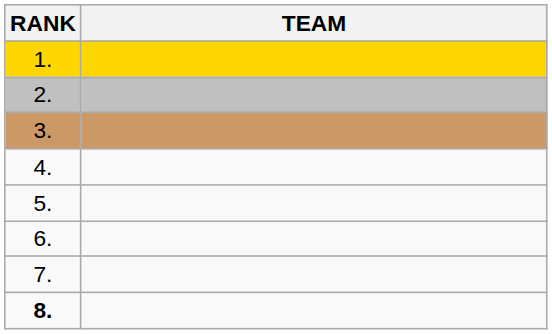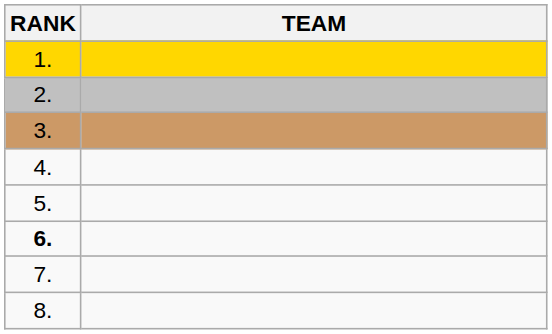6. | RANK: normal -> bold
8. | RANK: bold -> normal
